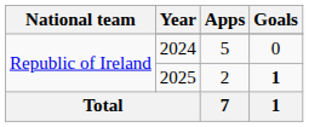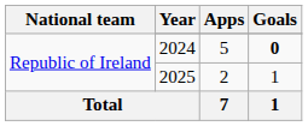2024 | Goals: normal -> bold
2025 | Goals: bold -> normal
